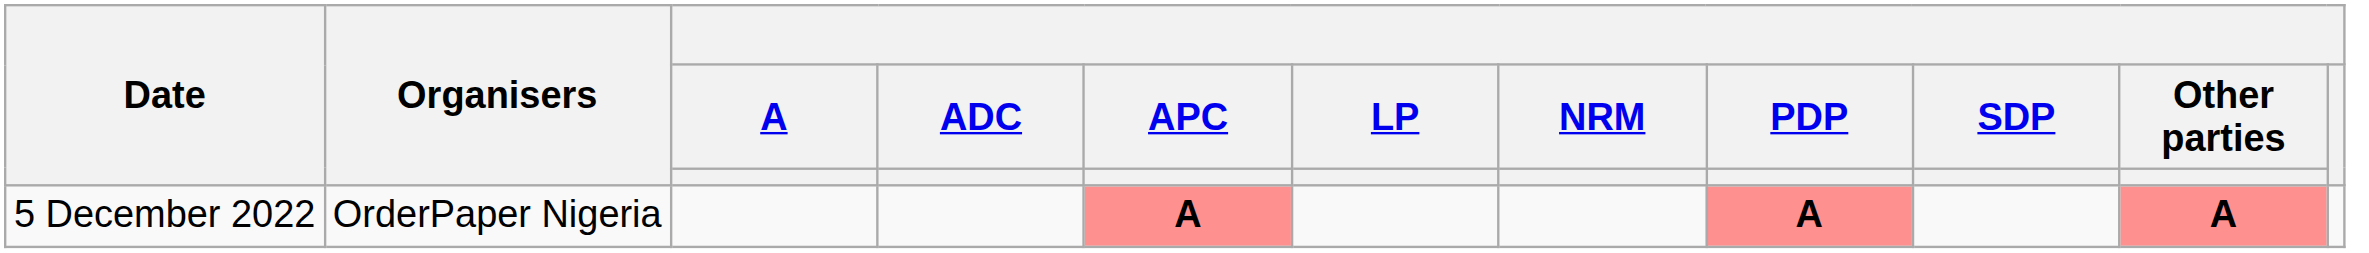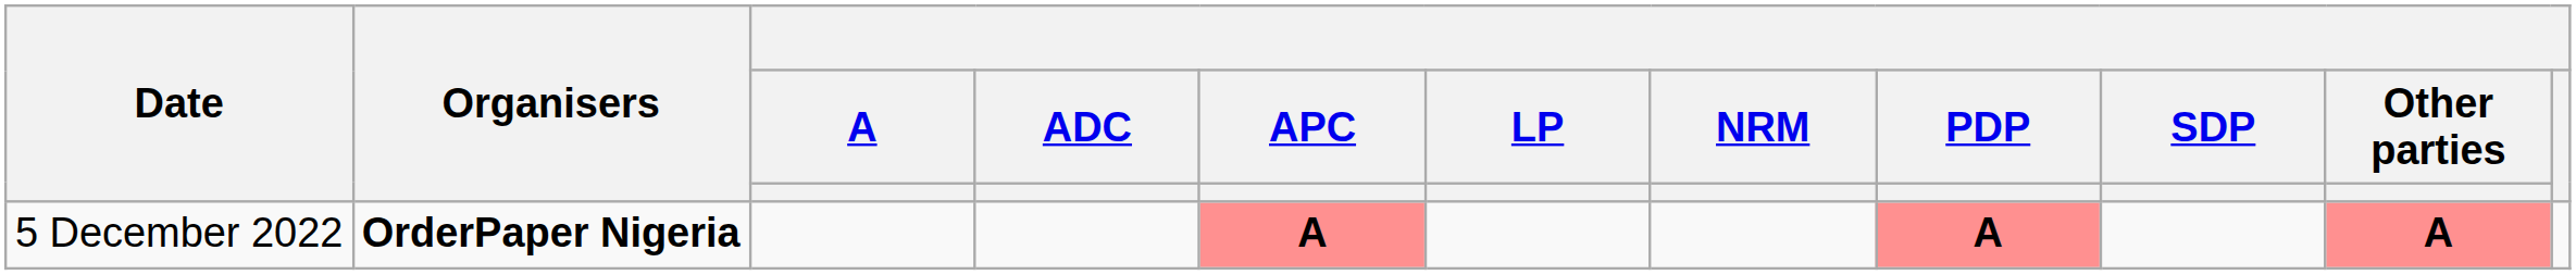5 December 2022 | Organisers: normal -> bold
